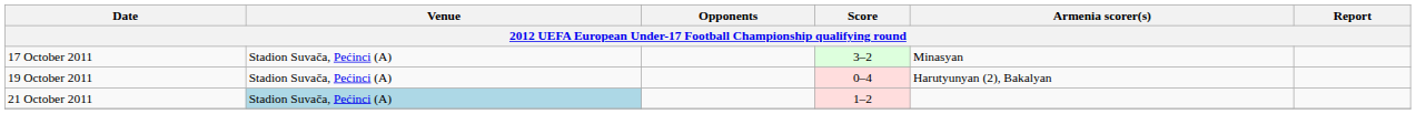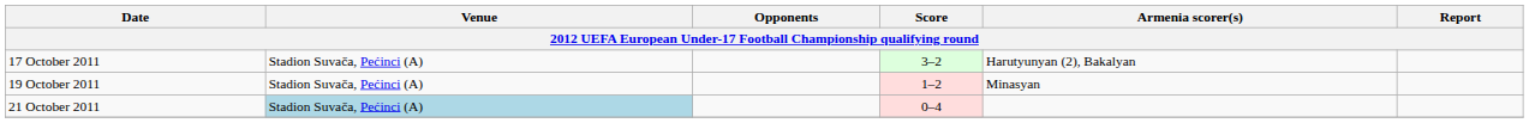17 October 2011 | Armenia scorer(s): Minasyan -> Harutyunyan (2), Bakalyan
19 October 2011 | Score: 0–4 -> 1–2
19 October 2011 | Armenia scorer(s): Harutyunyan (2), Bakalyan -> Minasyan
21 October 2011 | Score: 1–2 -> 0–4
